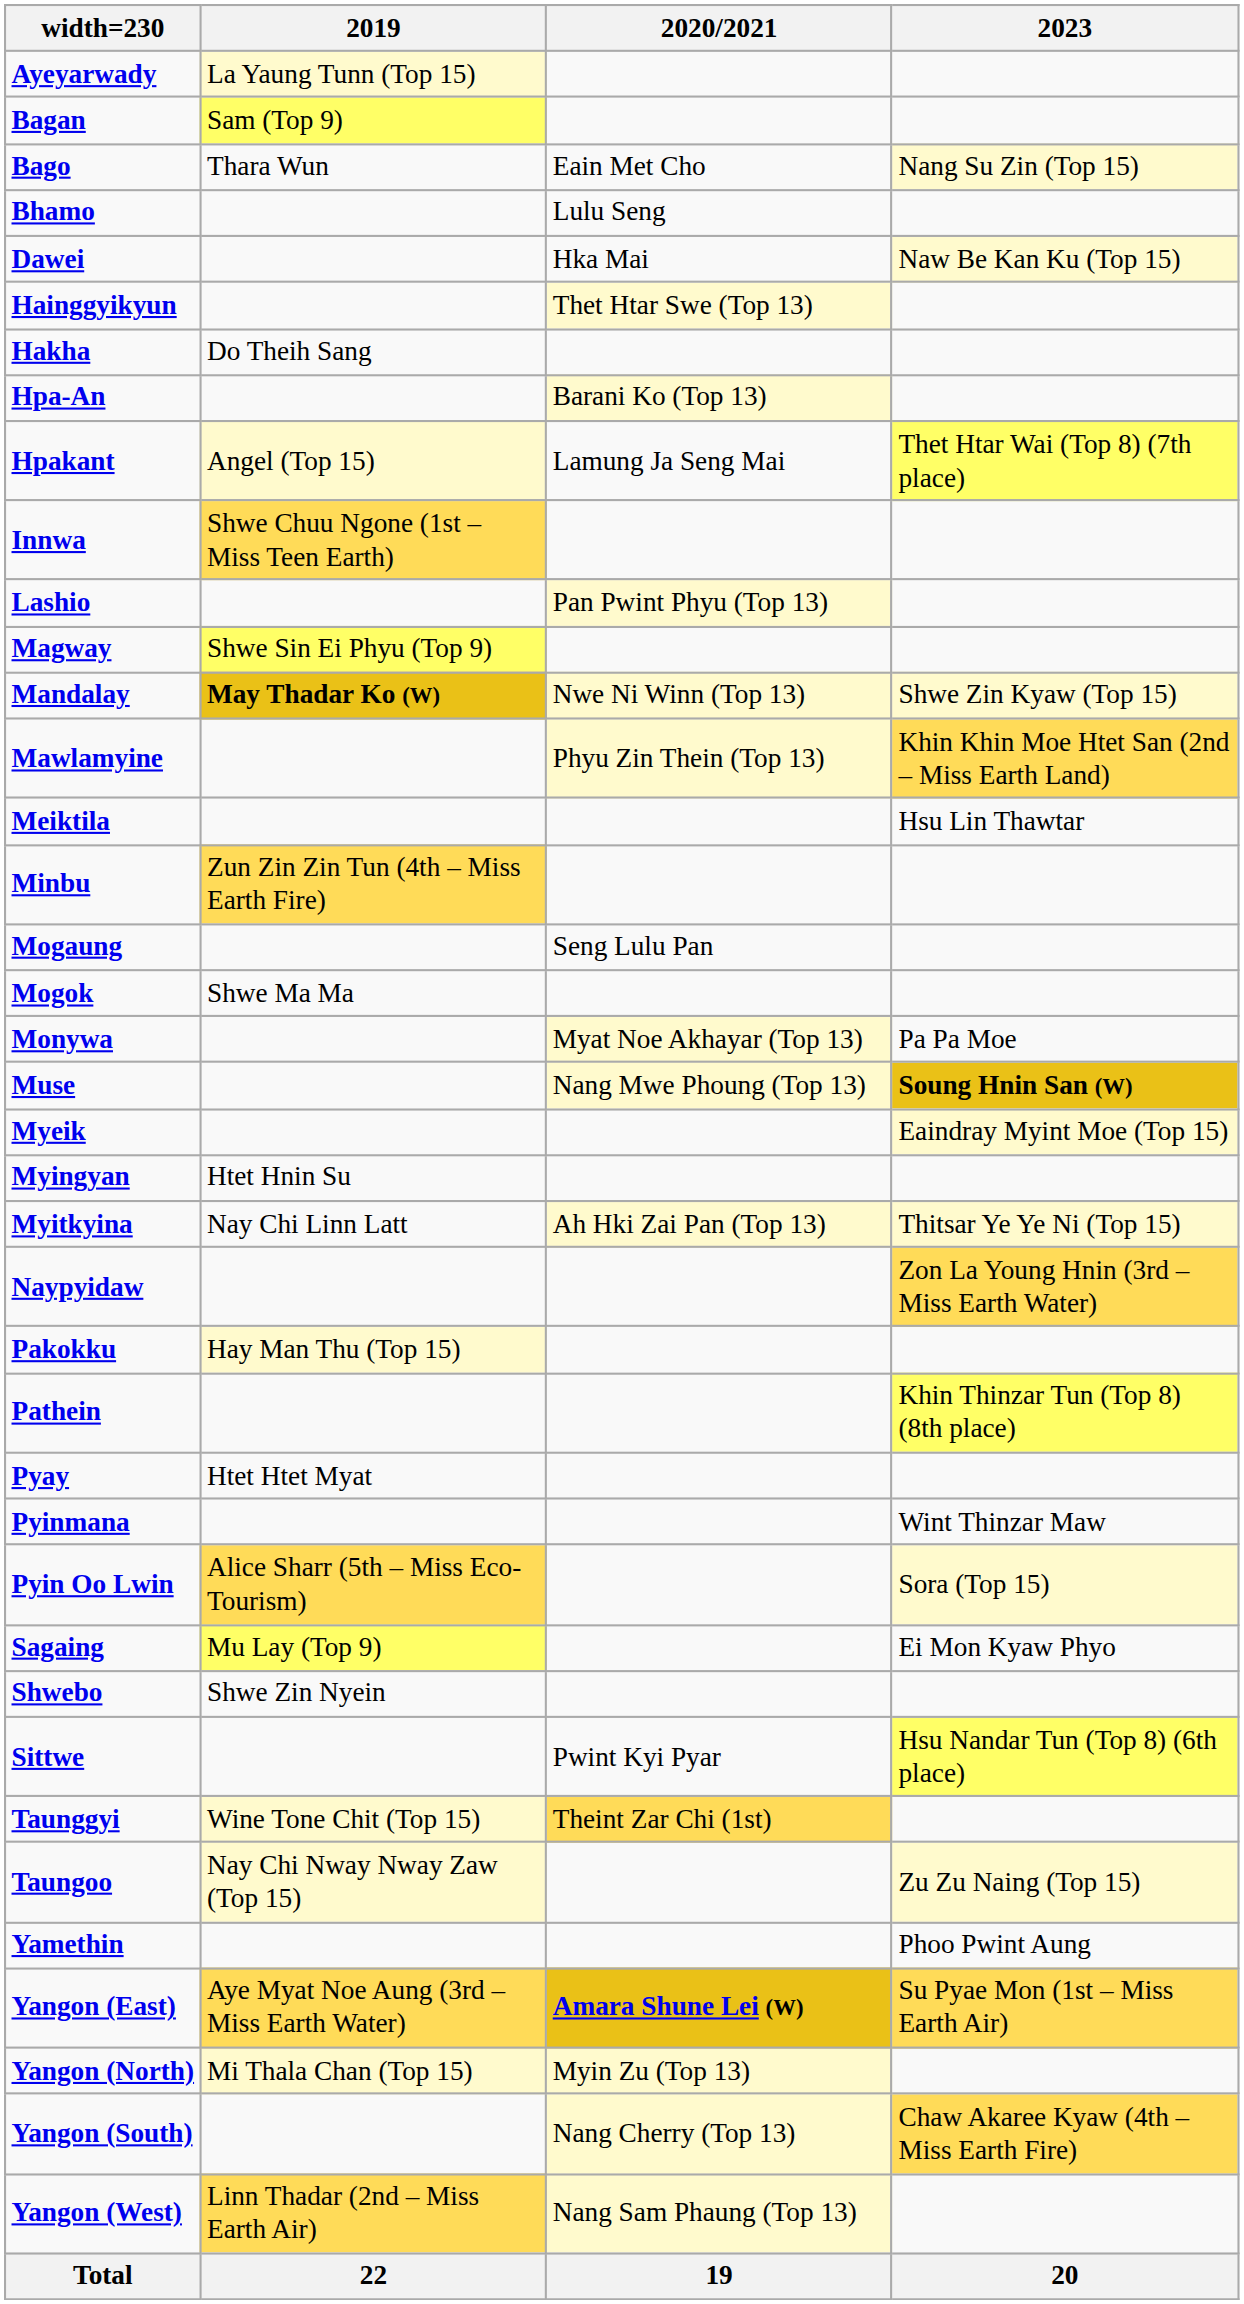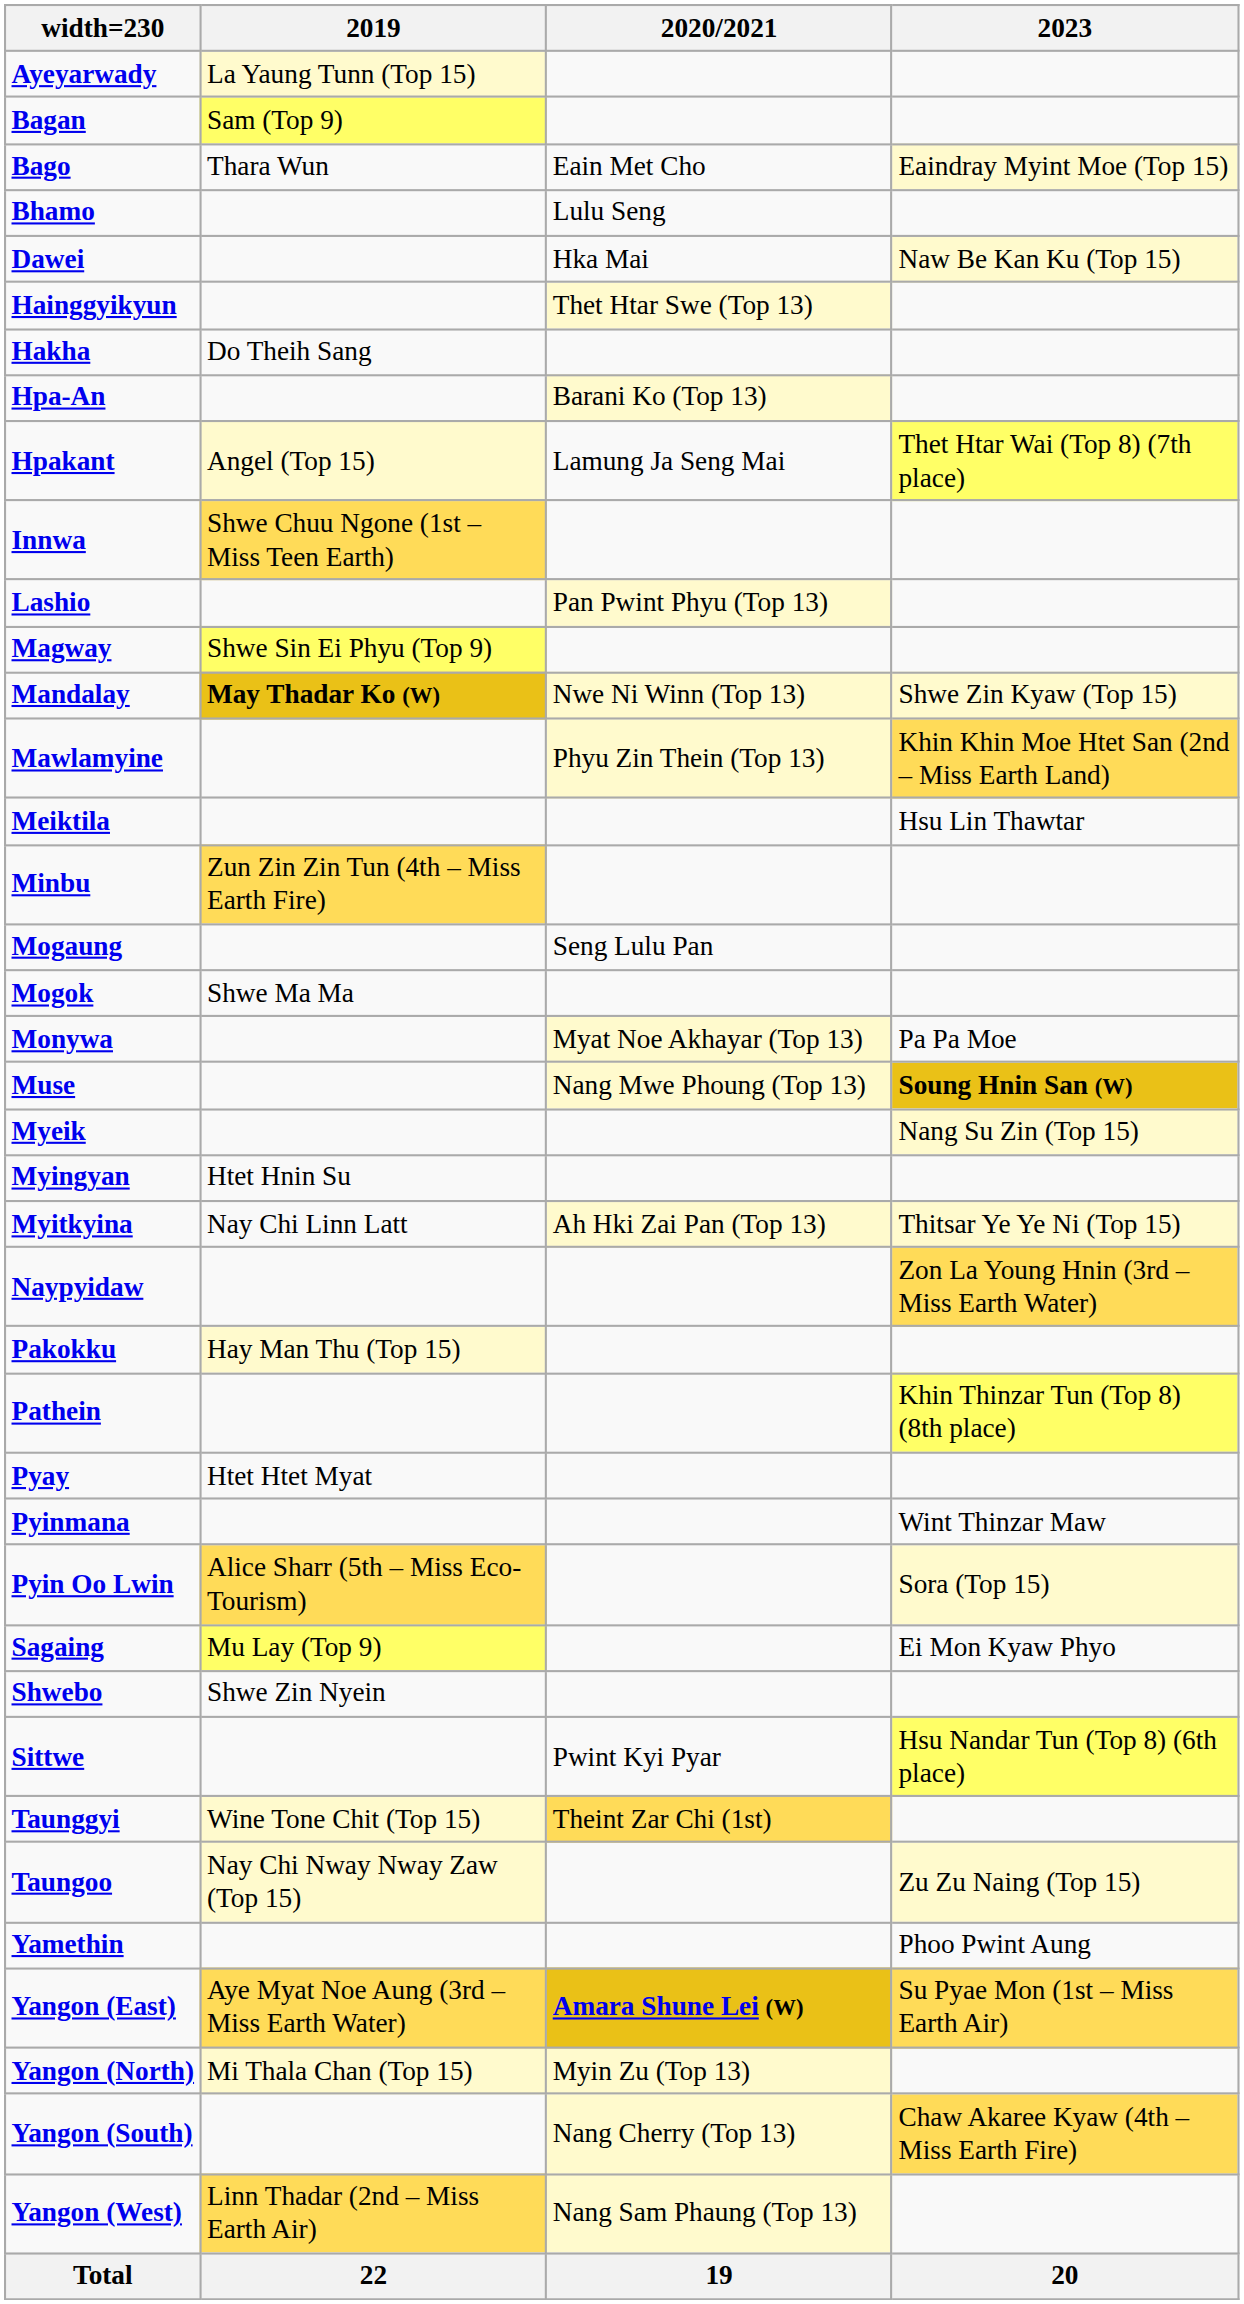Bago | 2023: Nang Su Zin (Top 15) -> Eaindray Myint Moe (Top 15)
Myeik | 2023: Eaindray Myint Moe (Top 15) -> Nang Su Zin (Top 15)
